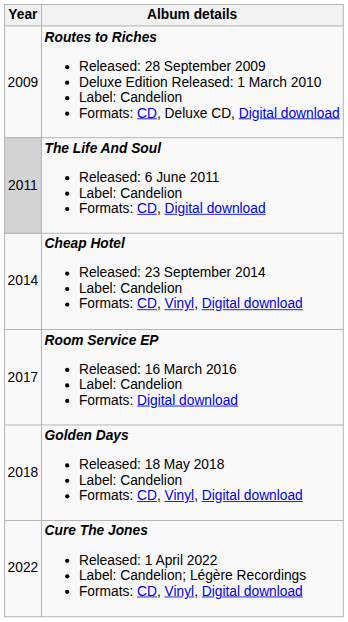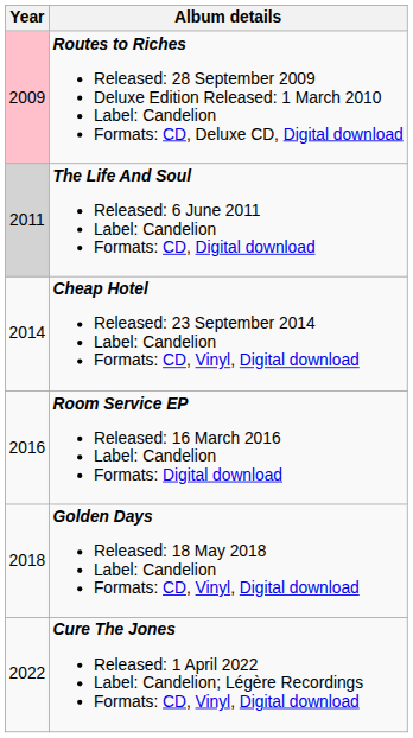row 2 | Year: no background -> pink background
row 5 | Year: 2017 -> 2016
